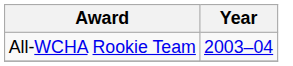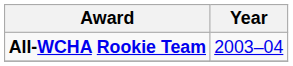row 2 | Award: normal -> bold
